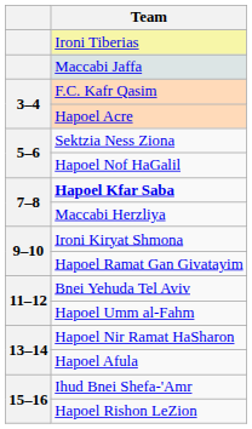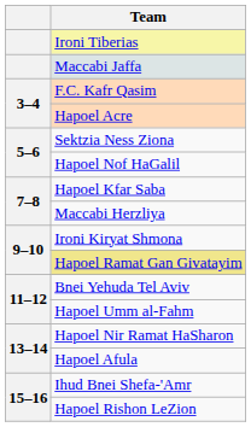Hapoel Kfar Saba | Team: bold -> normal
Hapoel Ramat Gan Givatayim | Team: no background -> khaki background
